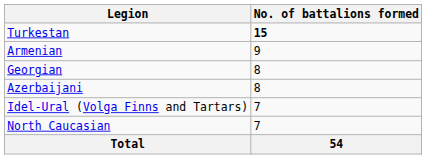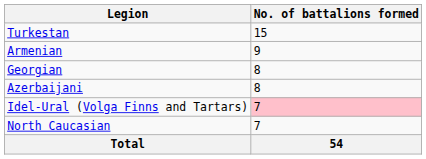Turkestan | No. of battalions formed: bold -> normal
Idel-Ural (Volga Finns and Tartars) | No. of battalions formed: no background -> pink background
